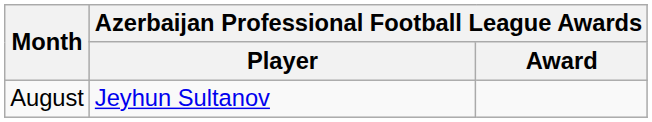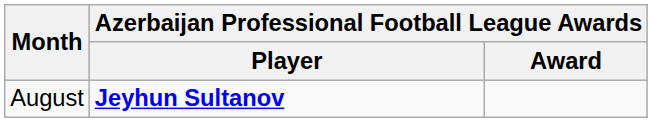August | Azerbaijan Professional Football League Awards / Player: normal -> bold
